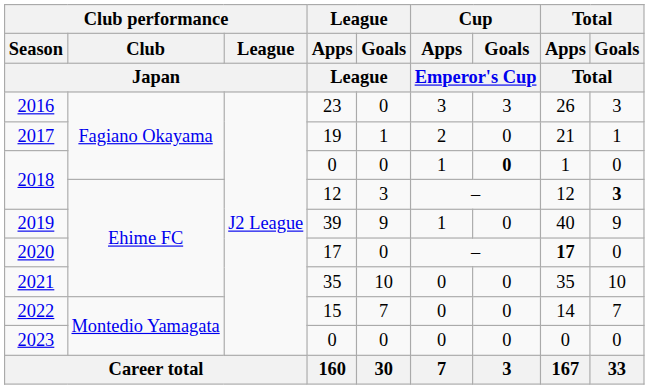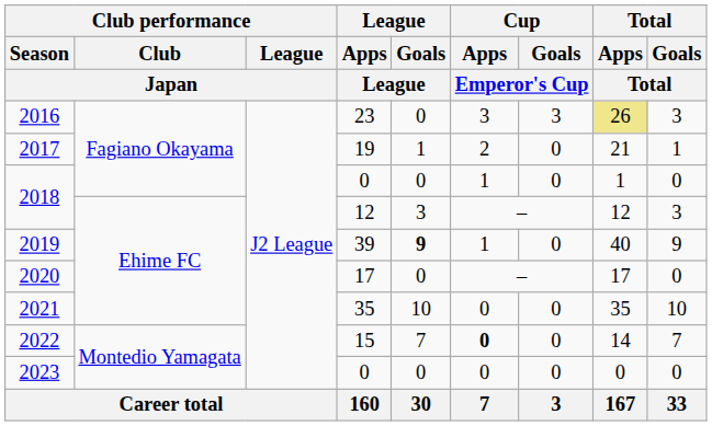2016 | Total / Apps / Total: no background -> khaki background
2018 / 0 | Cup / Goals / Emperor's Cup: bold -> normal
2018 / 12 | Total / Goals / Total: bold -> normal
2019 | League / Goals / League: normal -> bold
2020 | Total / Apps / Total: bold -> normal
2022 | Cup / Apps / Emperor's Cup: normal -> bold
